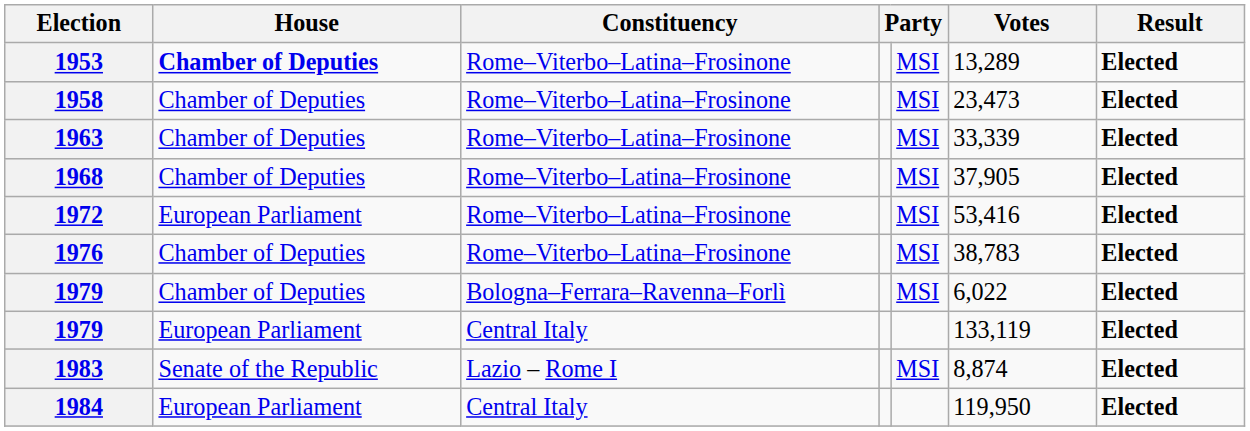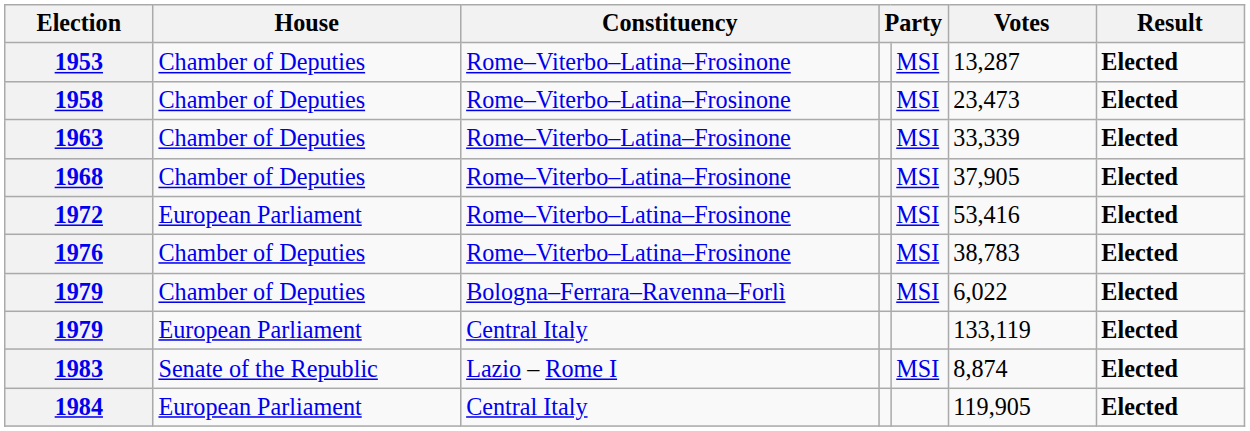1953 | House: bold -> normal
1953 | Votes: 13,289 -> 13,287
1984 | Votes: 119,950 -> 119,905
